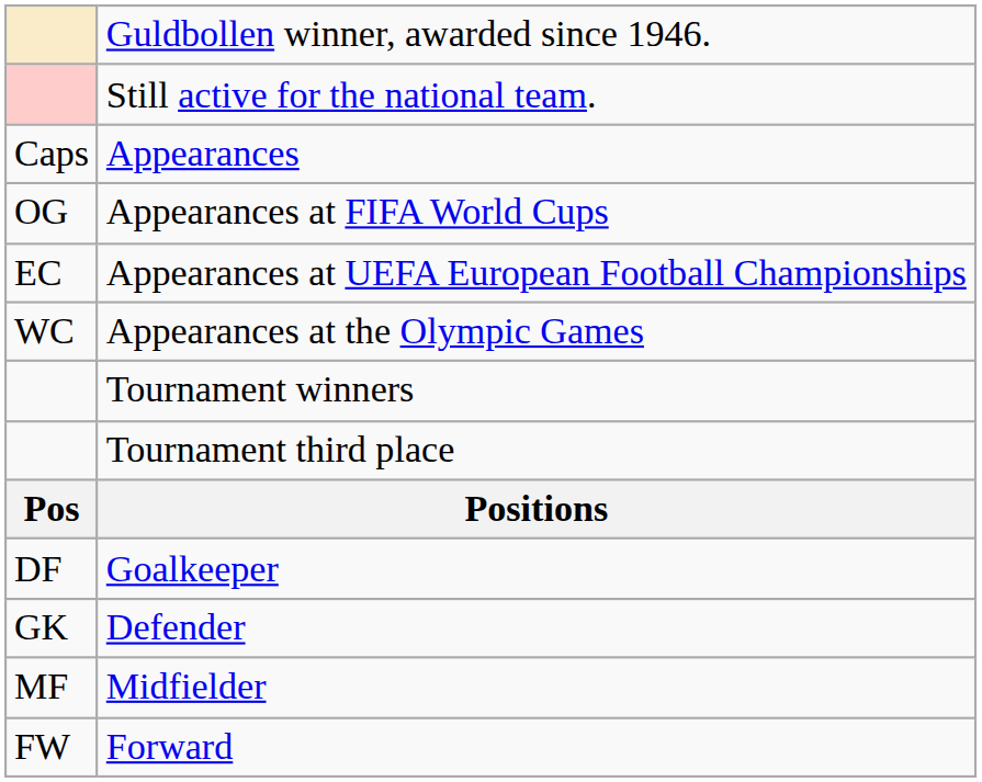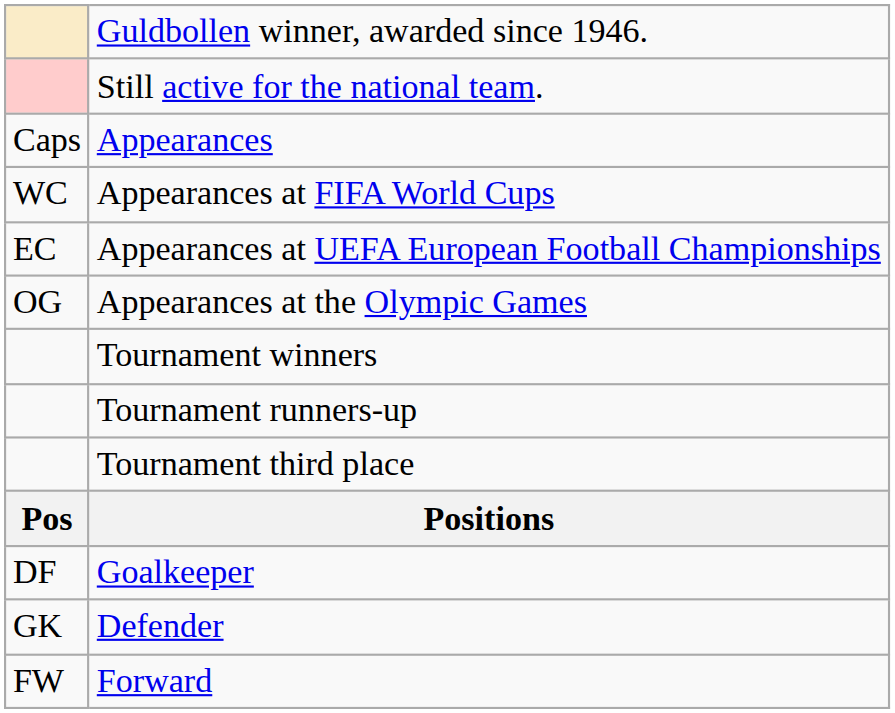Appearances at FIFA World Cups | column 1: OG -> WC
Appearances at the Olympic Games | column 1: WC -> OG
+ row: Tournament runners-up
- row: MF | Midfielder
